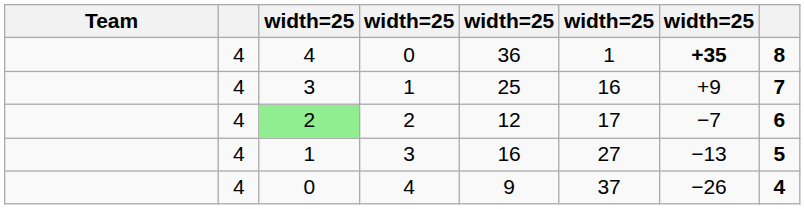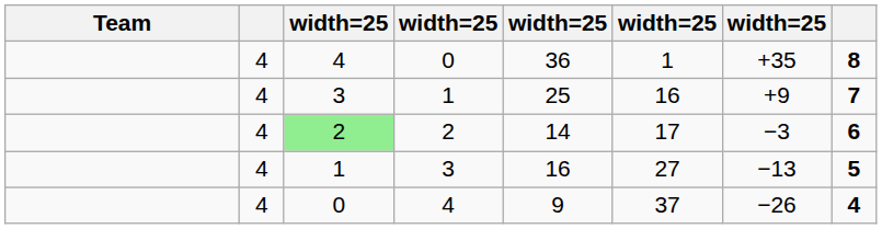row 2 | column 7: bold -> normal
row 4 | column 5: 12 -> 14
row 4 | column 7: −7 -> −3
